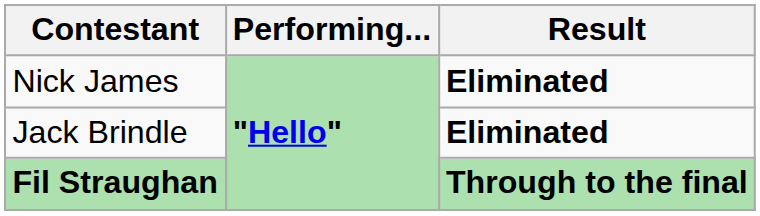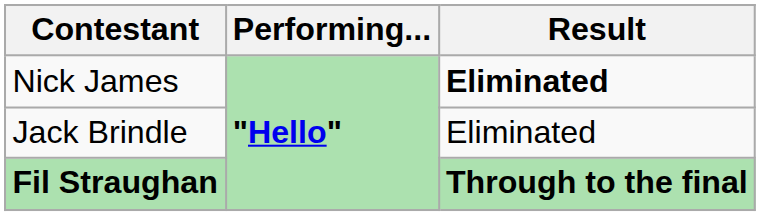Jack Brindle | Result: bold -> normal
